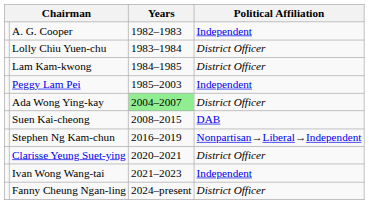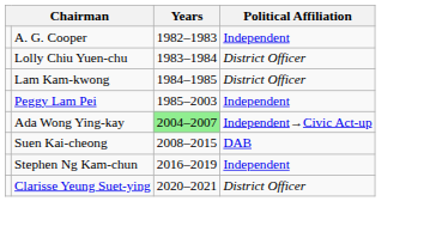Ada Wong Ying-kay | Political Affiliation: District Officer -> Independent→Civic Act-up
Stephen Ng Kam-chun | Political Affiliation: Nonpartisan→Liberal→Independent -> Independent
- row: Ivan Wong Wang-tai | 2021–2023 | Independent
- row: Fanny Cheung Ngan-ling | 2024–present | District Officer
